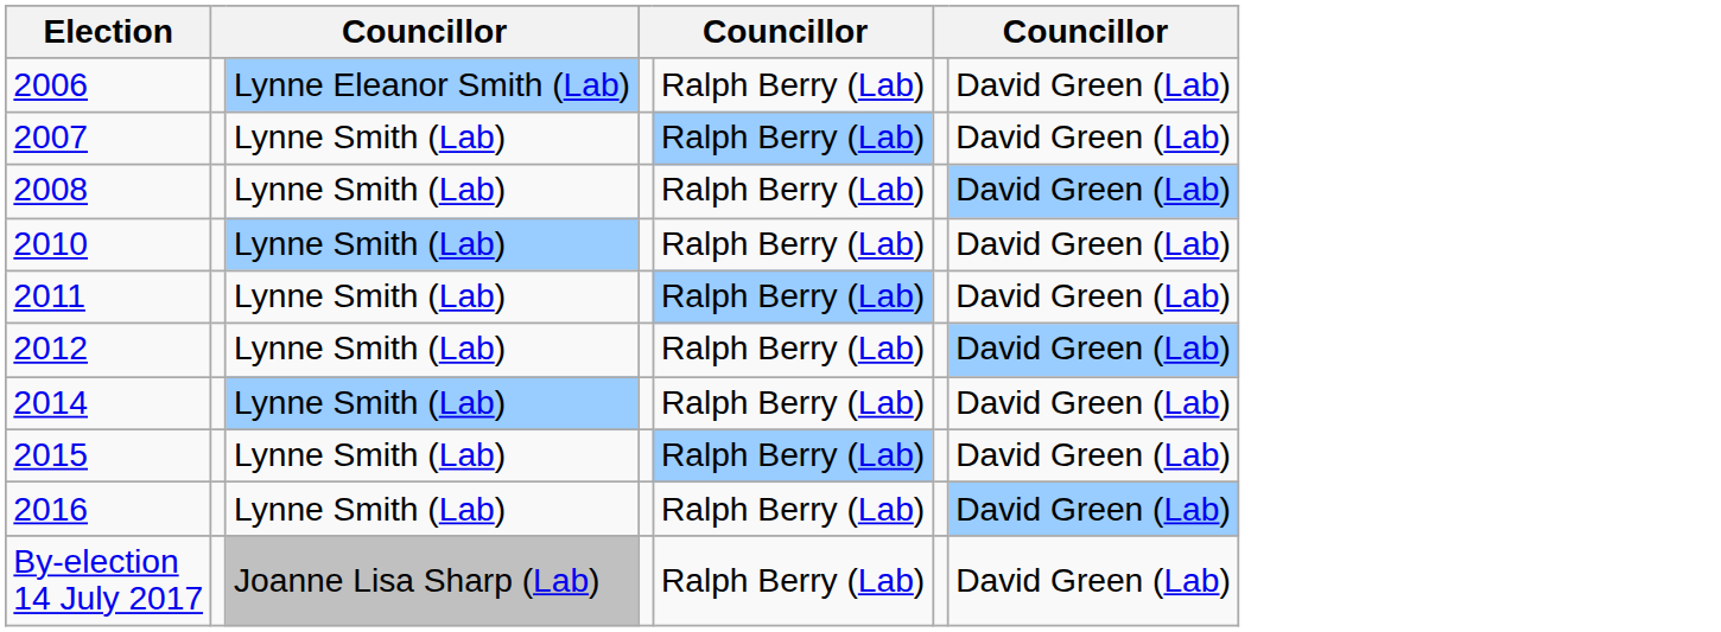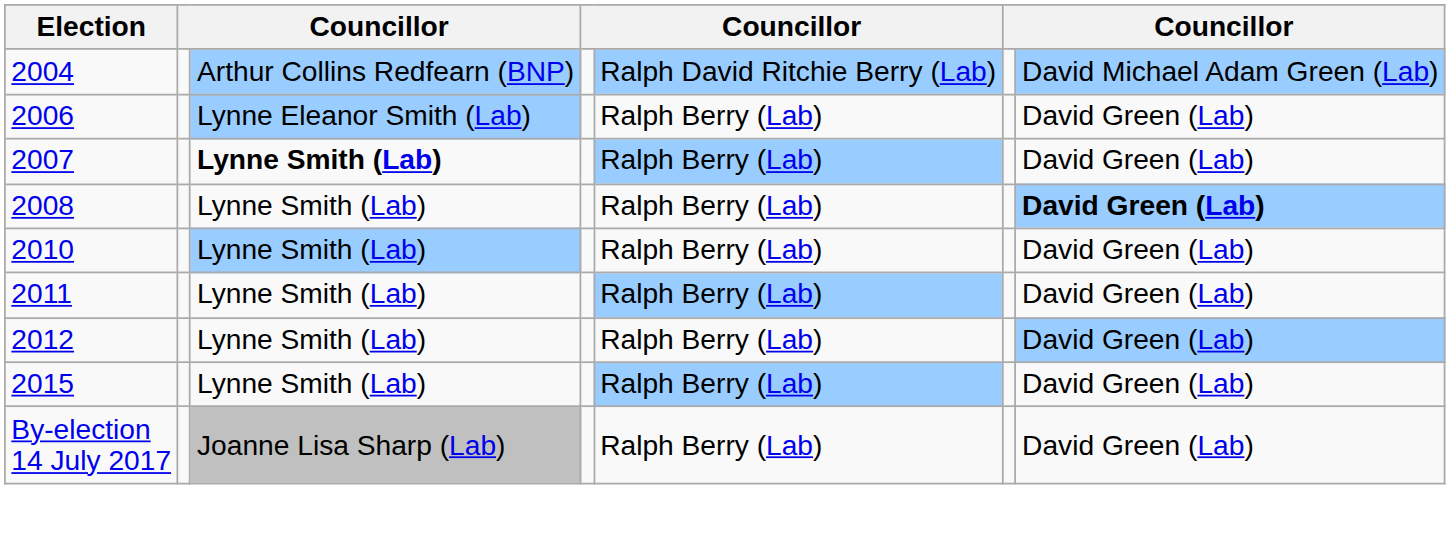+ row: 2004 | Arthur Collins Redfearn (BNP) | Ralph David Ritchie Berry (Lab) | David Michael Adam Green (Lab)
2007 | column 3: normal -> bold
2008 | column 7: normal -> bold
- row: 2014 | Lynne Smith (Lab) | Ralph Berry (Lab) | David Green (Lab)
- row: 2016 | Lynne Smith (Lab) | Ralph Berry (Lab) | David Green (Lab)
